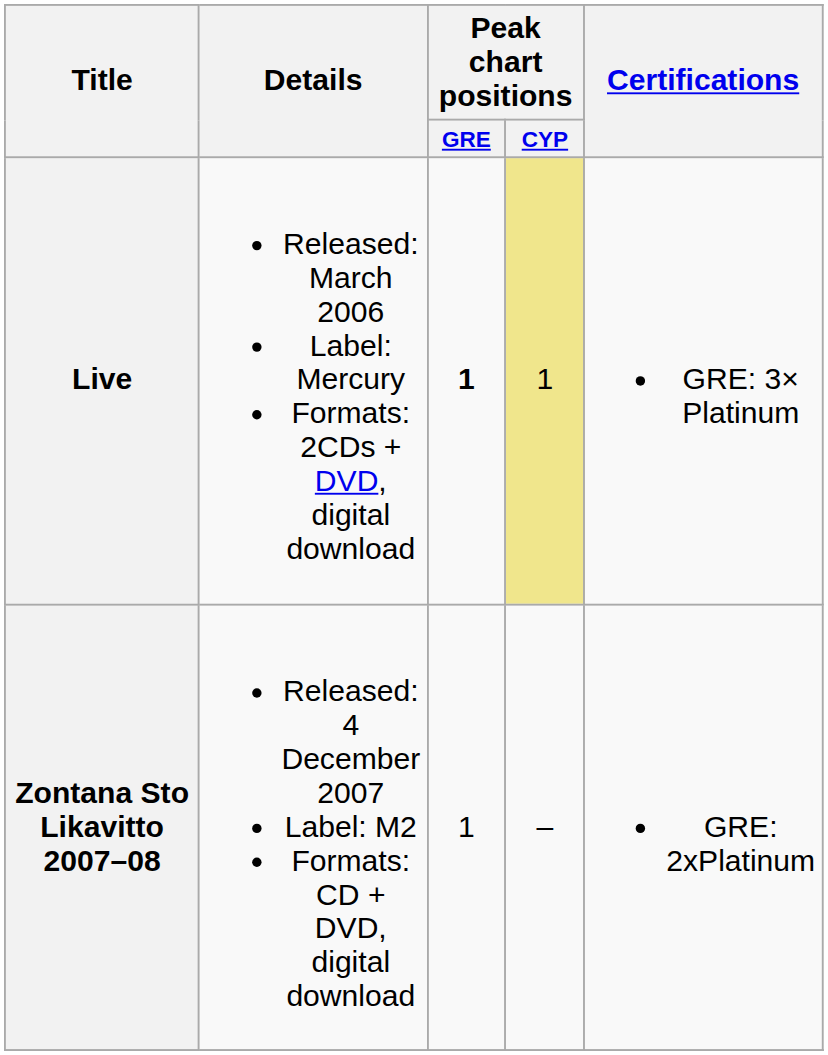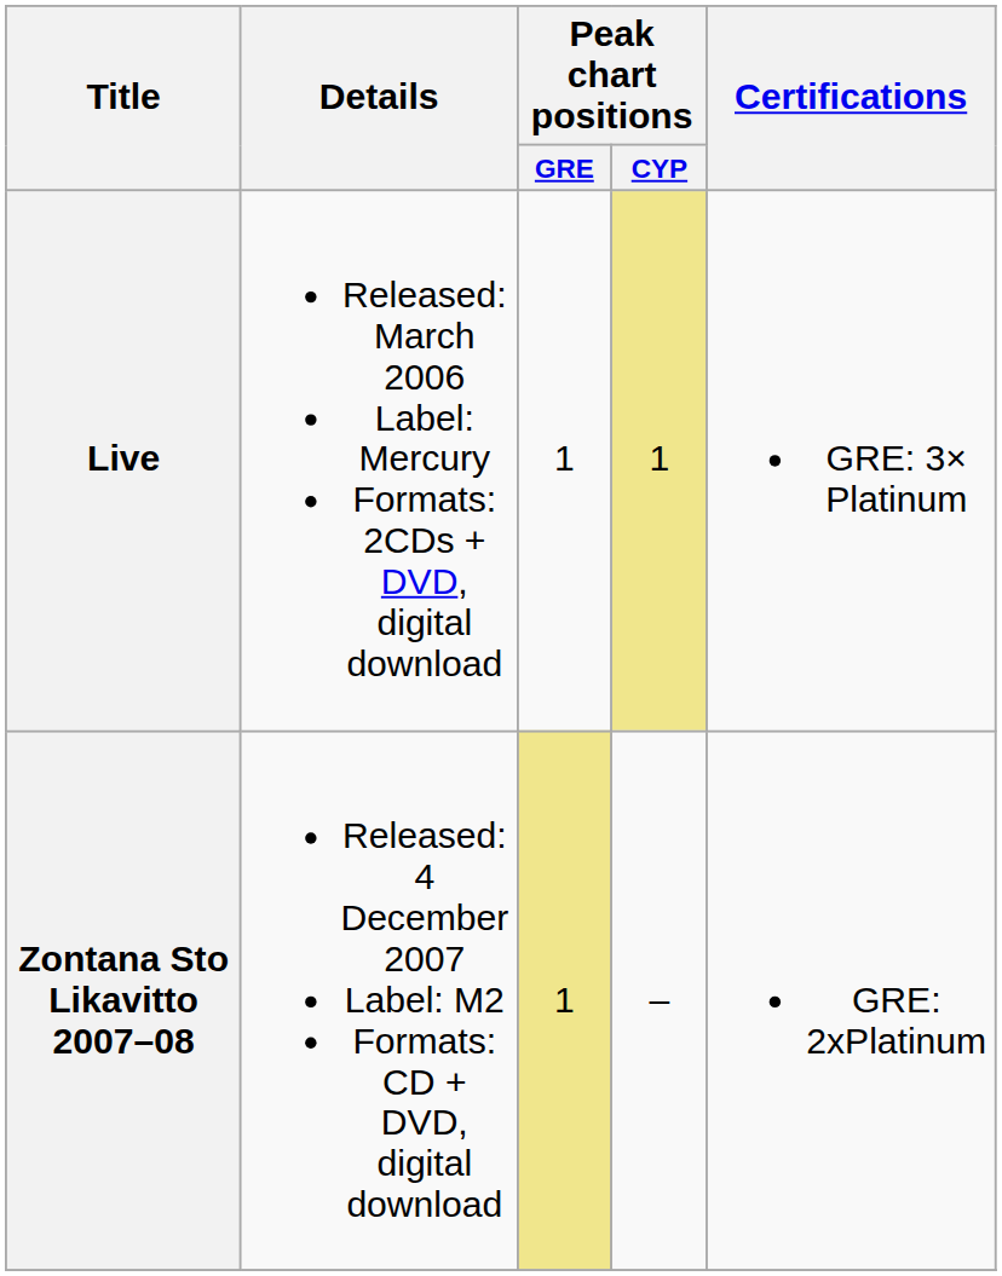Live | Peak chart positions / GRE: bold -> normal
Zontana Sto Likavitto 2007–08 | Peak chart positions / GRE: no background -> khaki background
